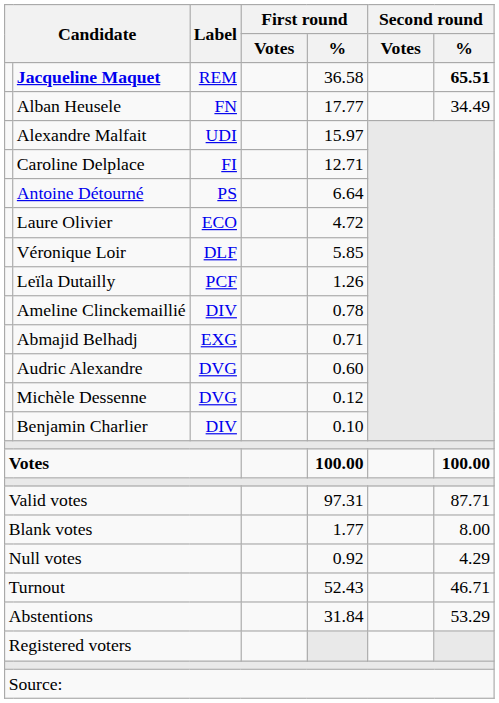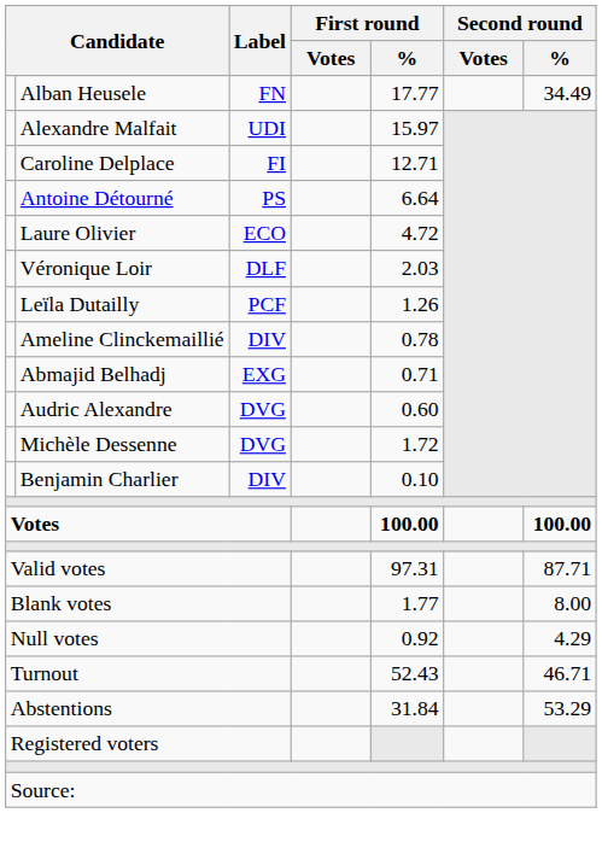- row: Jacqueline Maquet | REM | 36.58 | 65.51
Véronique Loir | First round / %: 5.85 -> 2.03
Michèle Dessenne | First round / %: 0.12 -> 1.72
